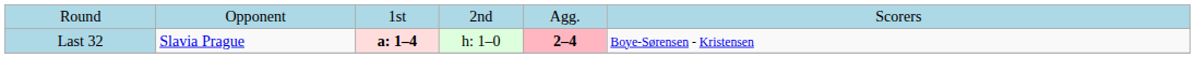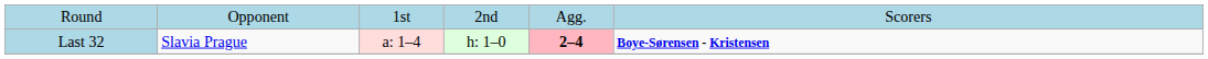Last 32 | column 3: bold -> normal
Last 32 | column 6: normal -> bold
